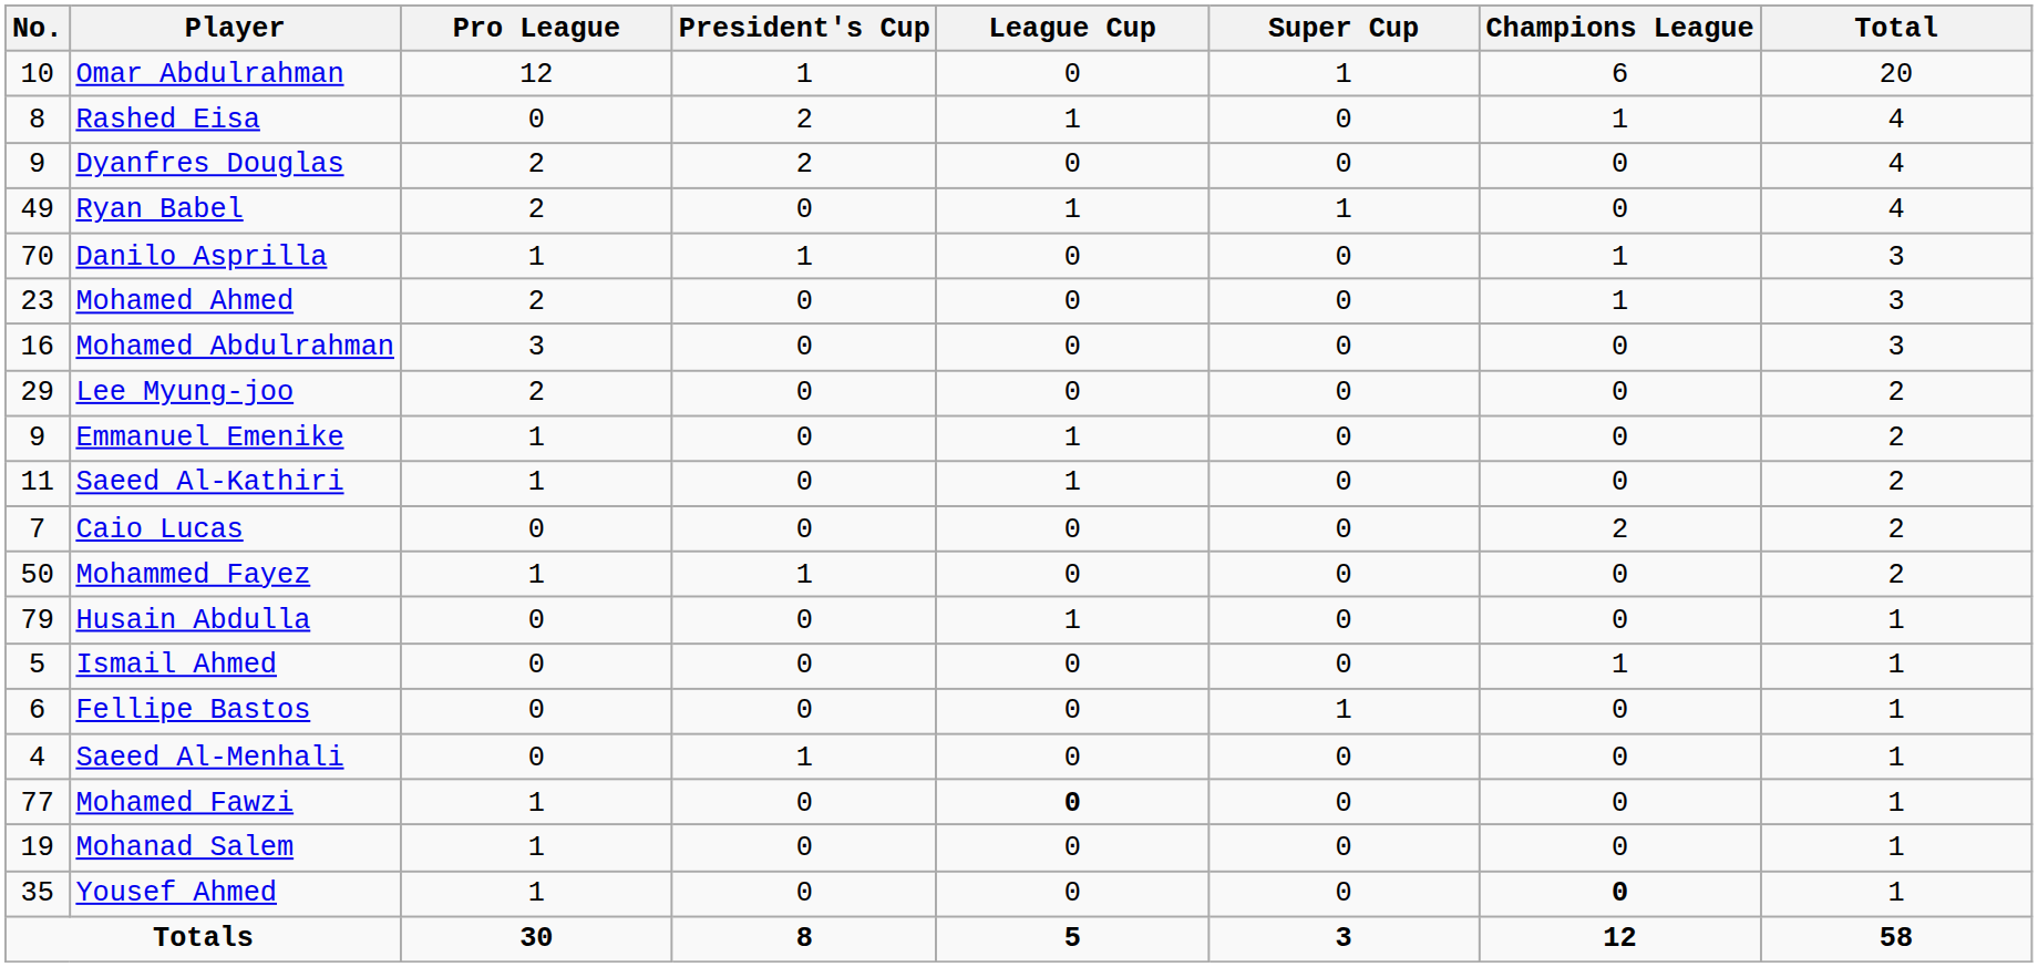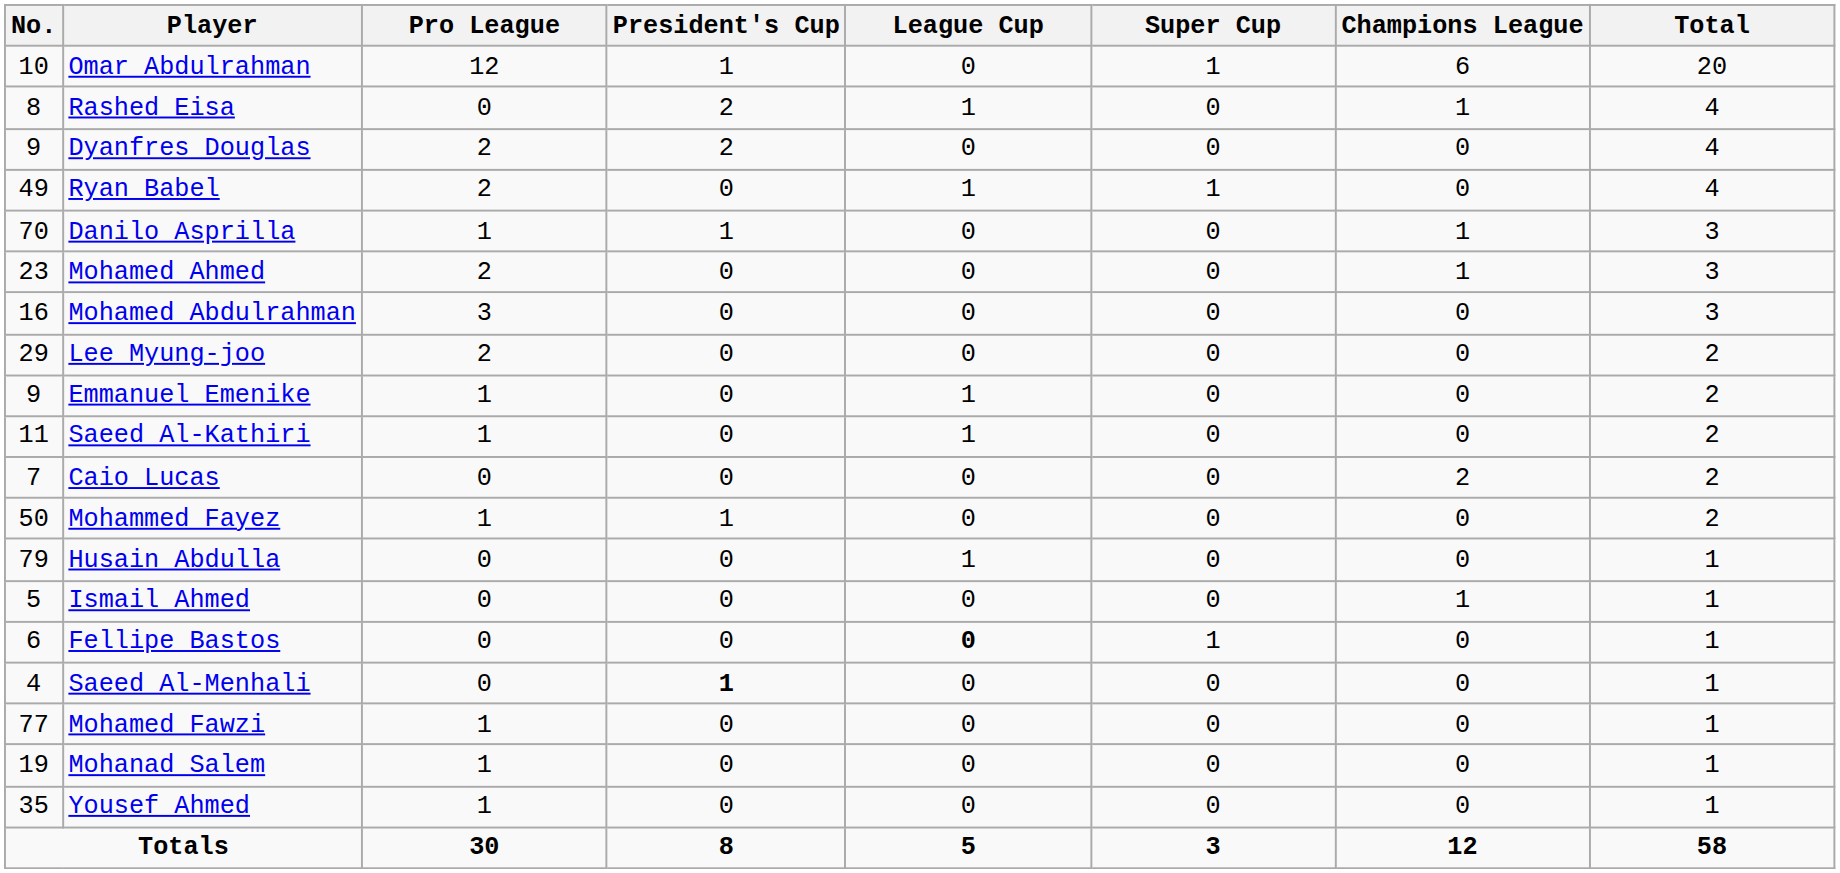Fellipe Bastos | League Cup: normal -> bold
Saeed Al-Menhali | President's Cup: normal -> bold
Mohamed Fawzi | League Cup: bold -> normal
Yousef Ahmed | Champions League: bold -> normal
